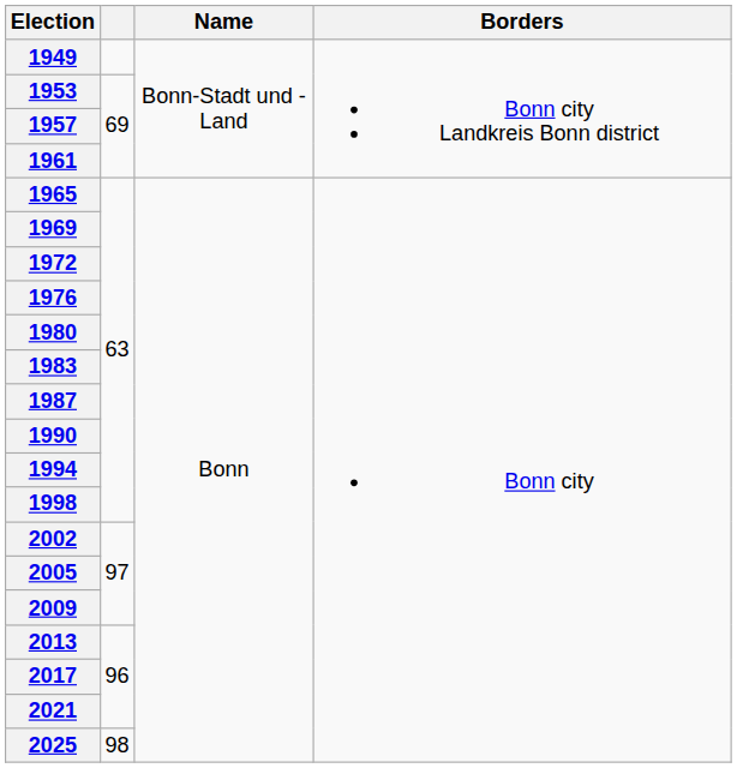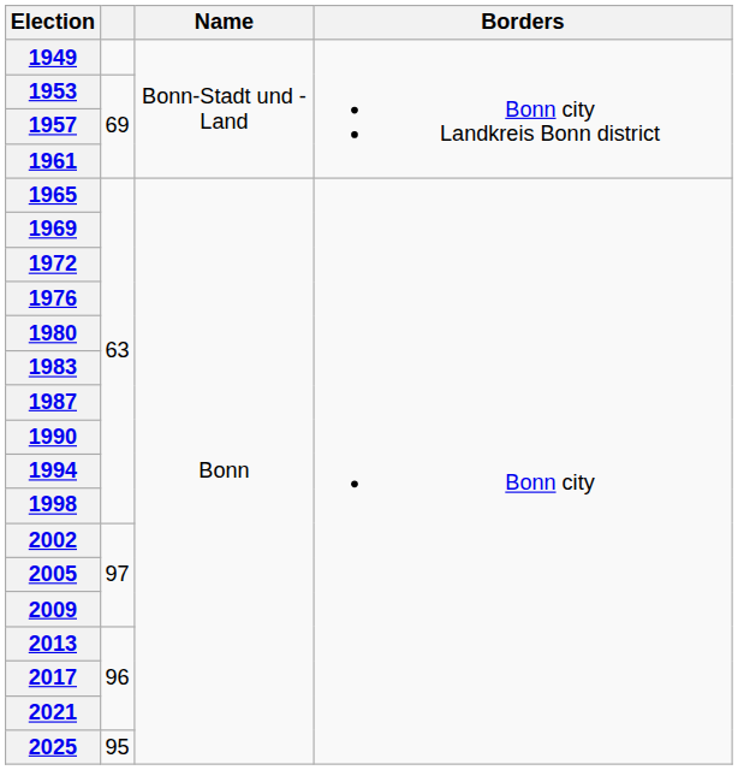2025 | column 2: 98 -> 95
